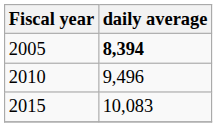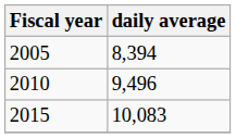2005 | daily average: bold -> normal
